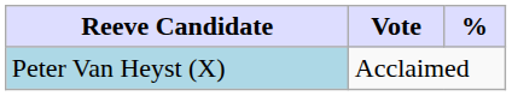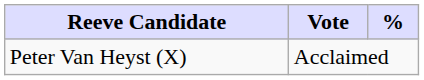Peter Van Heyst (X) | Reeve Candidate: lightblue background -> no background
